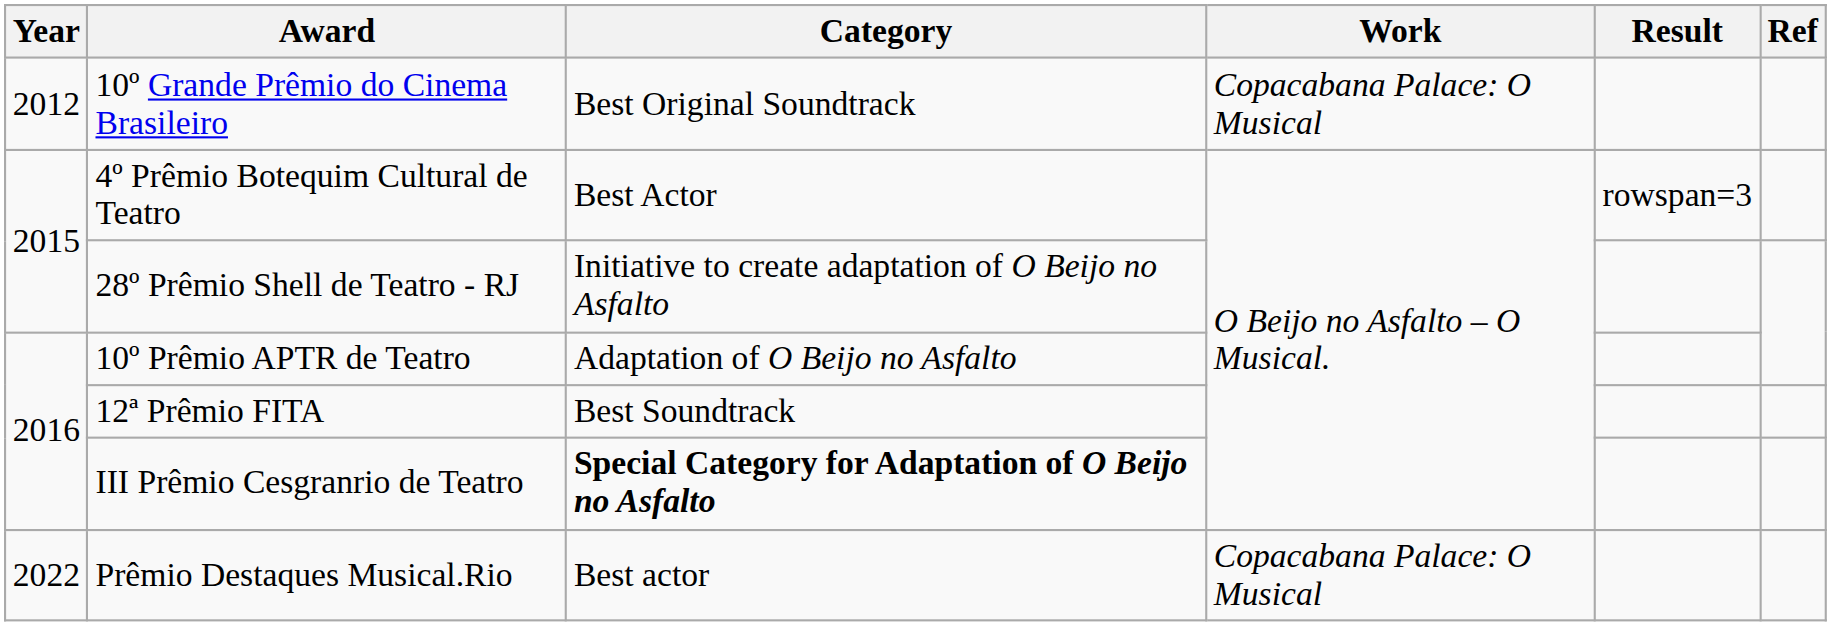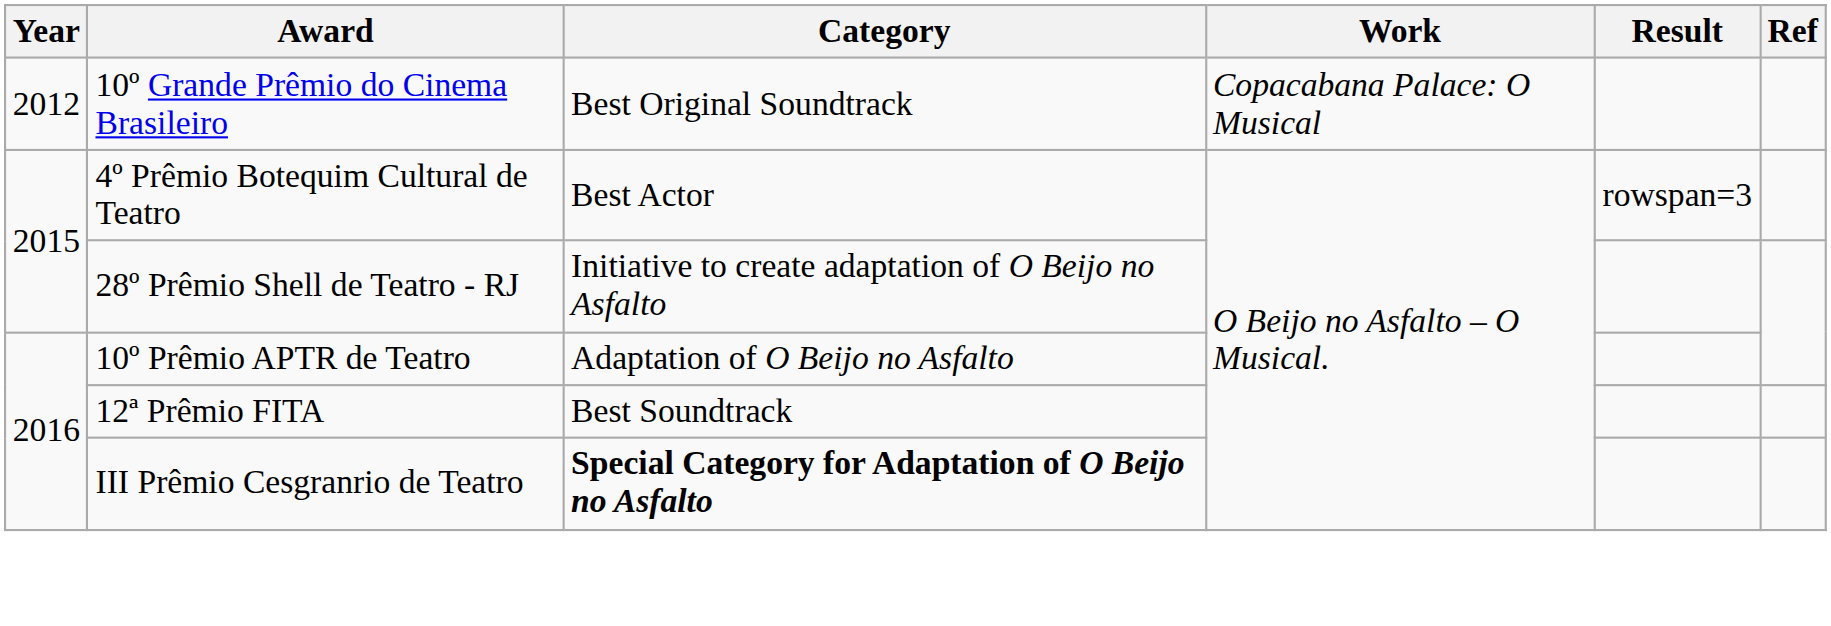- row: 2022 | Prêmio Destaques Musical.Rio | Best actor | Copacabana Palace: O Musical
